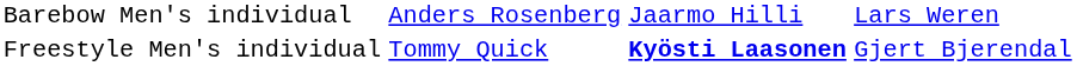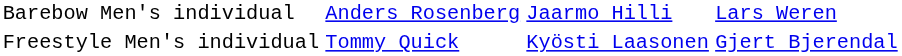Freestyle Men's individual | column 3: bold -> normal
